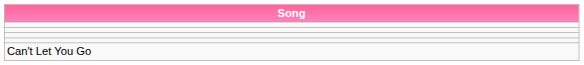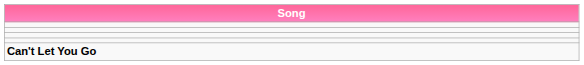row 6 | column 1: normal -> bold
